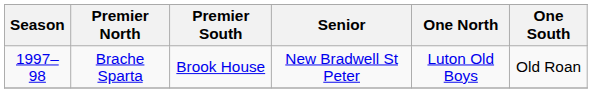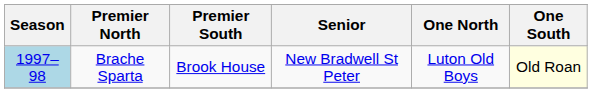Brache Sparta | Season: no background -> lightblue background
Brache Sparta | One South: no background -> lightyellow background
